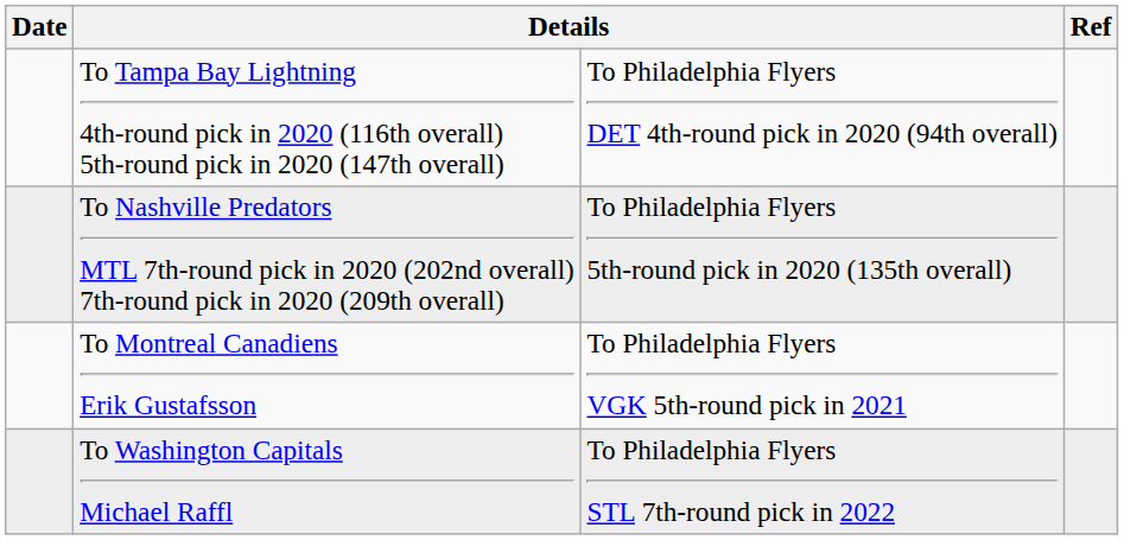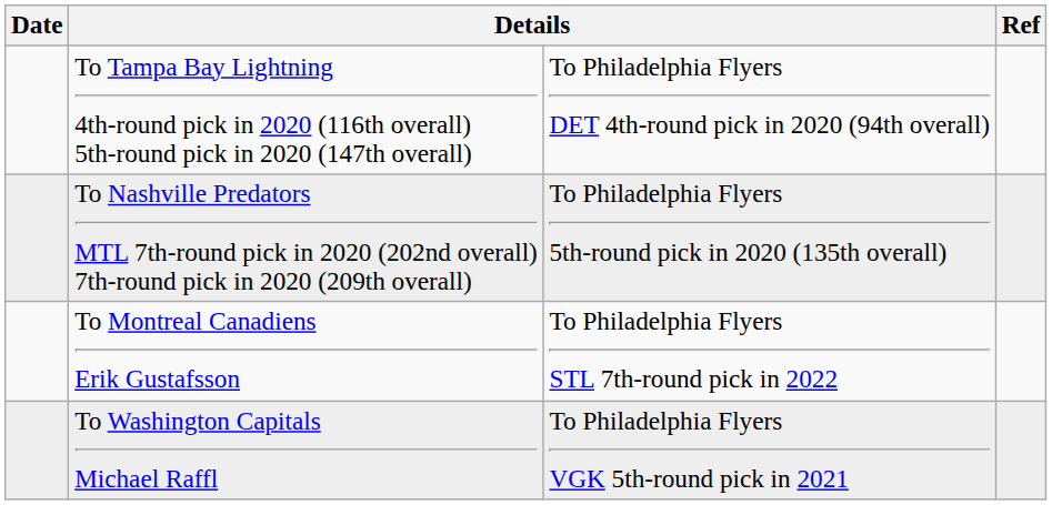To Montreal Canadiens Erik Gustafsson | column 3: To Philadelphia Flyers VGK 5th-round pick in 2021 -> To Philadelphia Flyers STL 7th-round pick in 2022
To Washington Capitals Michael Raffl | column 3: To Philadelphia Flyers STL 7th-round pick in 2022 -> To Philadelphia Flyers VGK 5th-round pick in 2021
